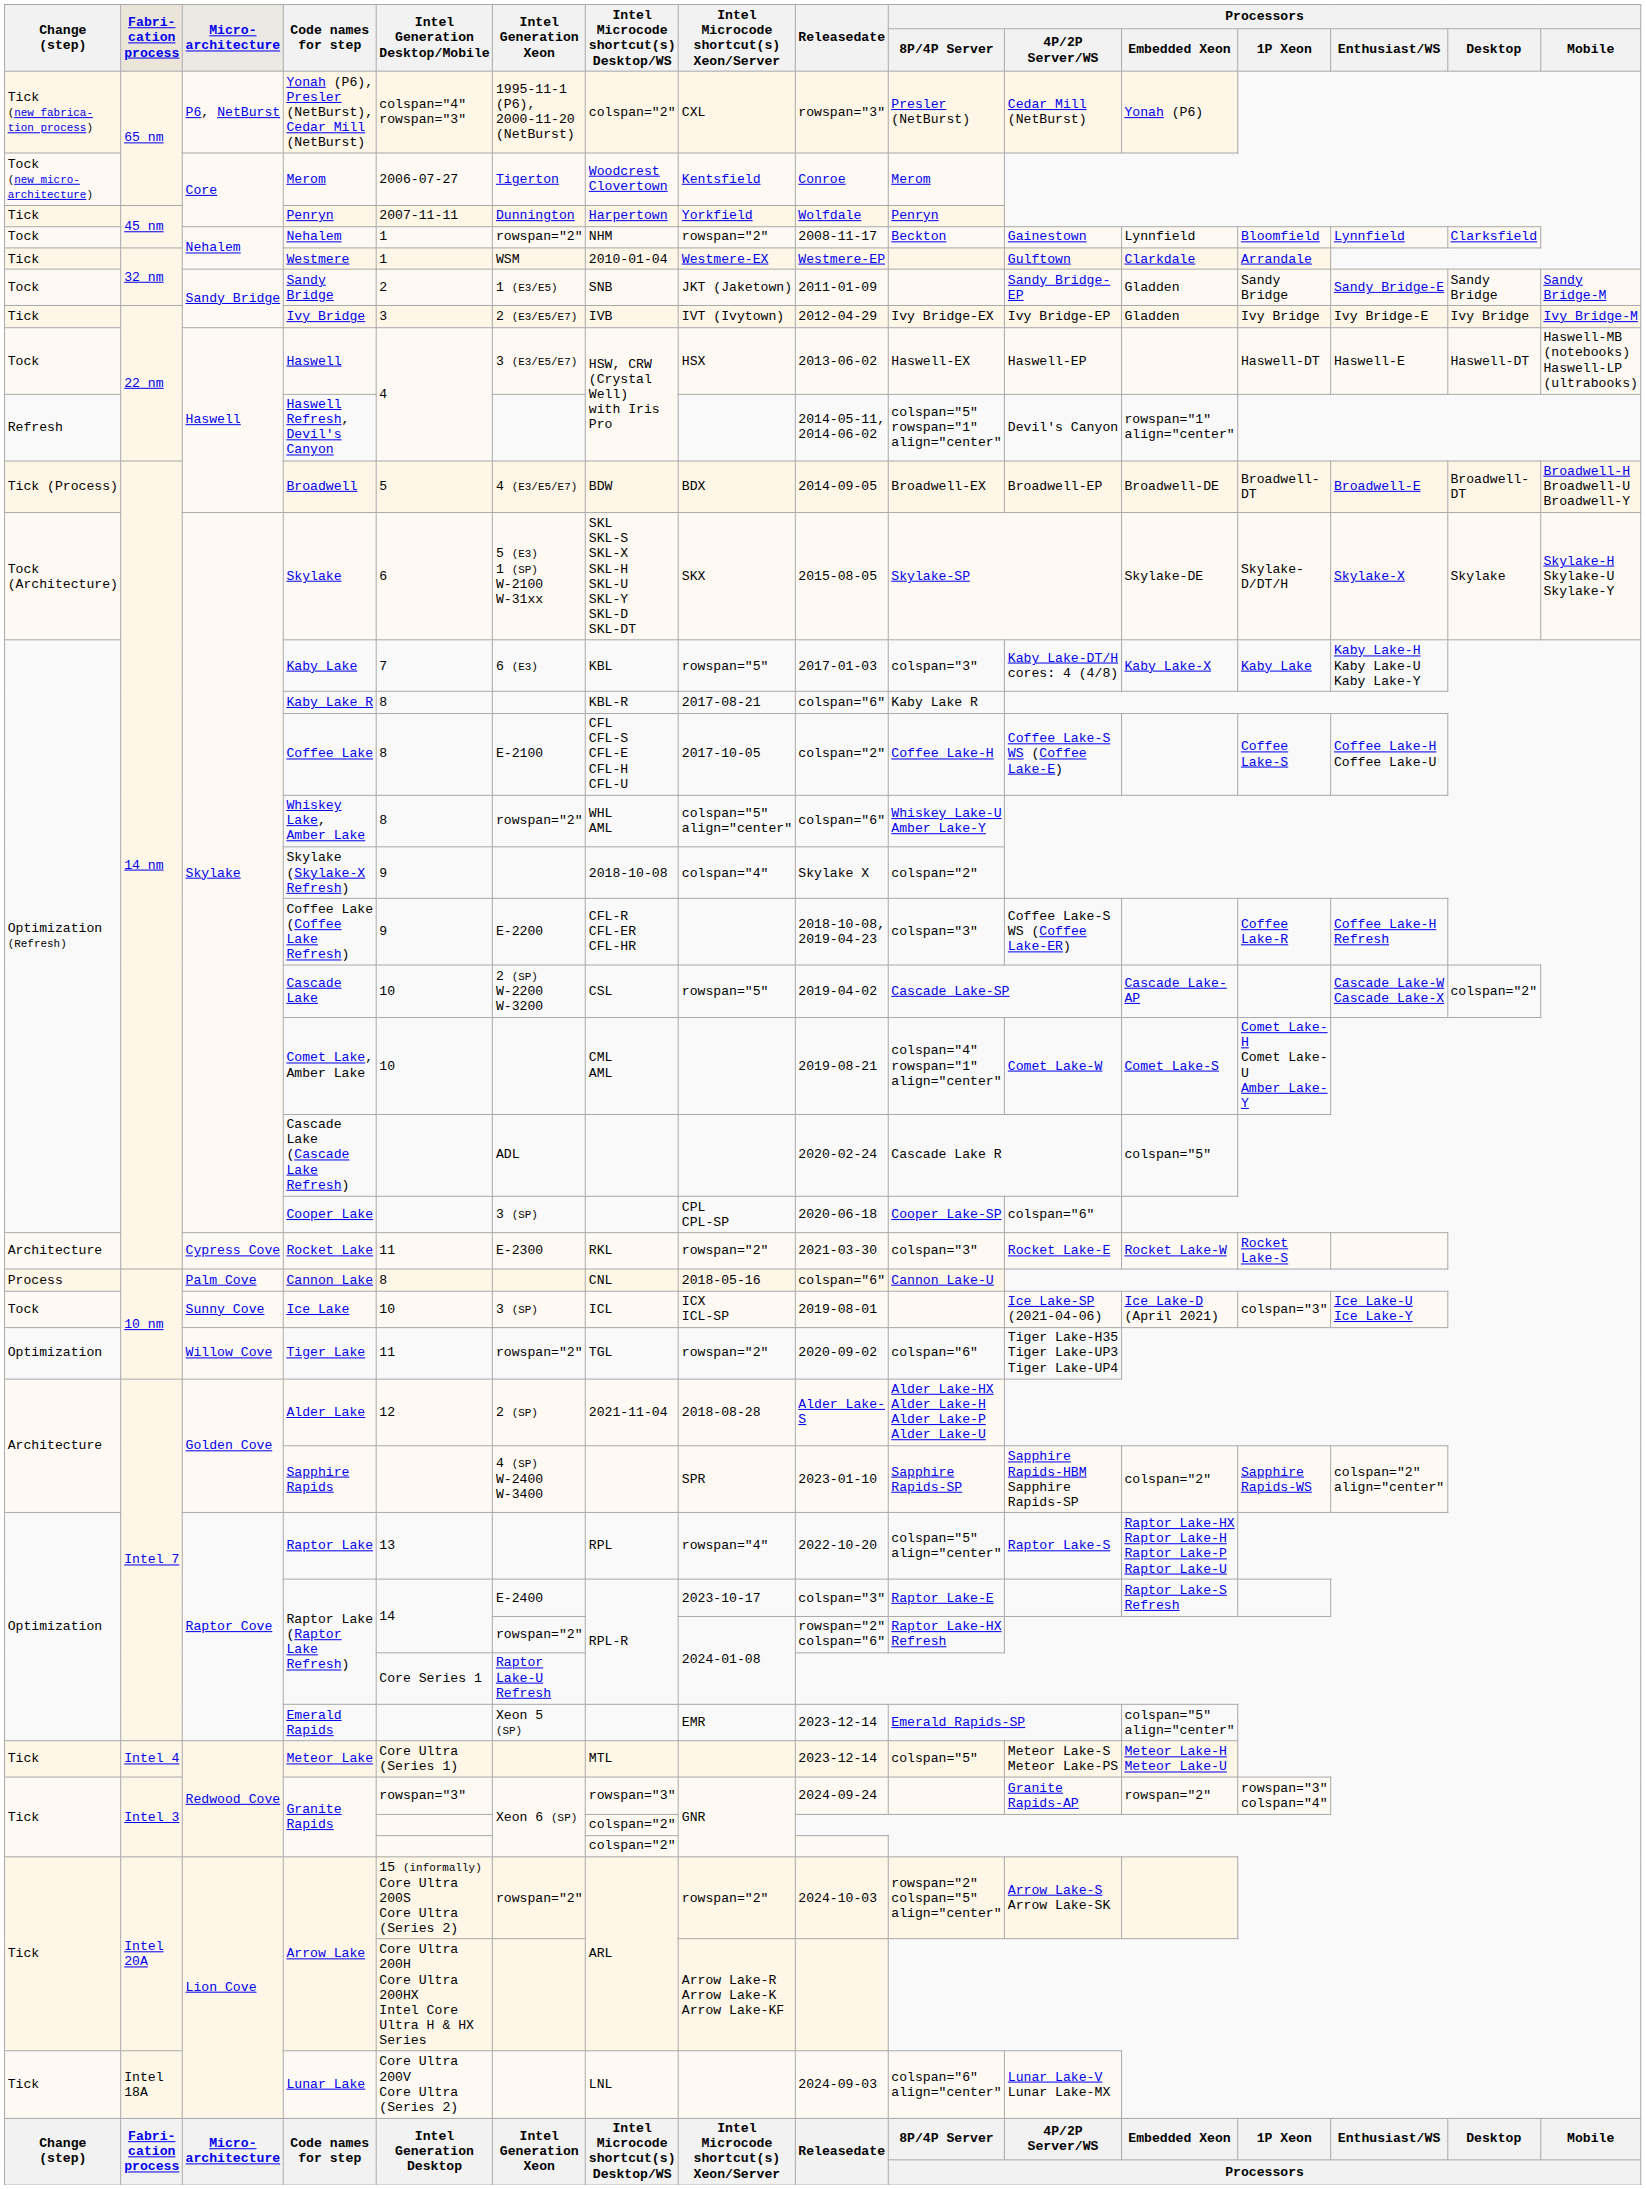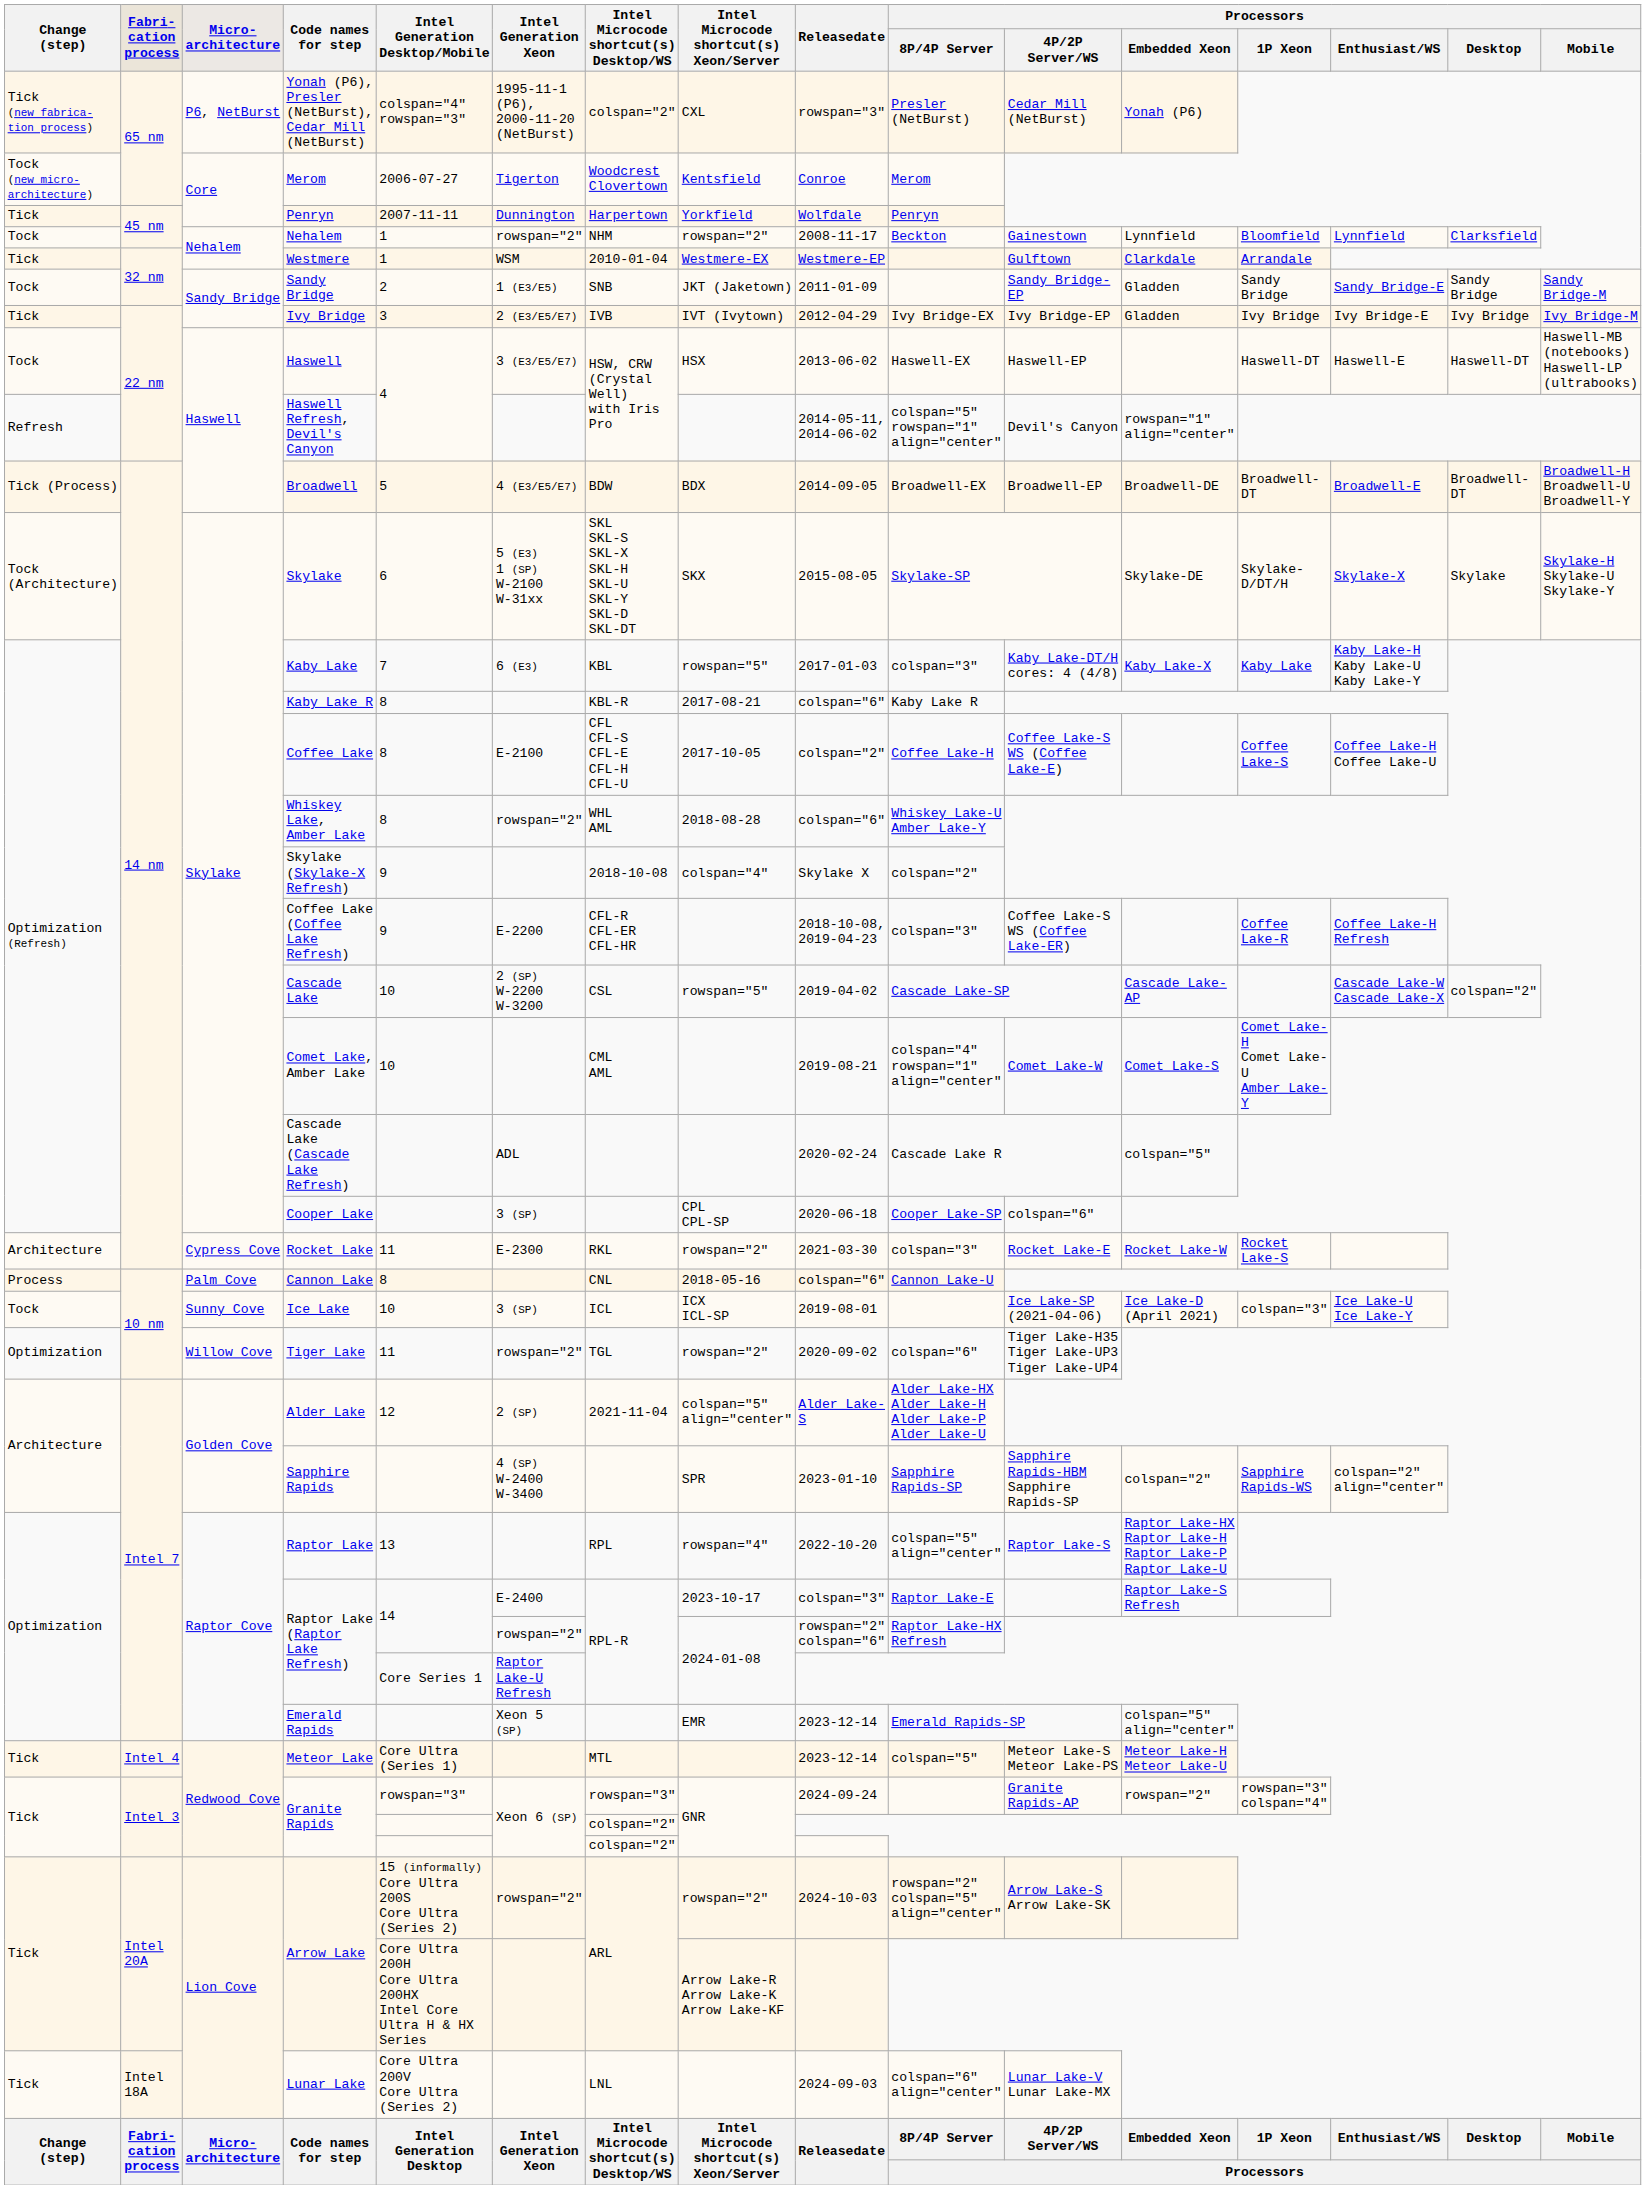Whiskey Lake, Amber Lake | Intel Microcode shortcut(s) Xeon/Server: colspan="5" align="center" -> 2018-08-28
Alder Lake | Intel Microcode shortcut(s) Xeon/Server: 2018-08-28 -> colspan="5" align="center"
